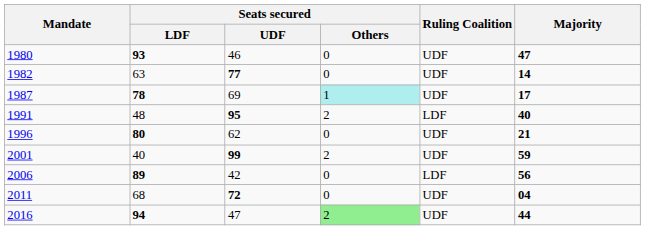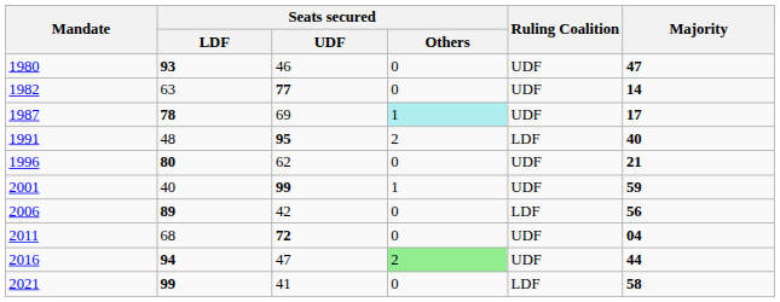2001 | Seats secured / Others: 2 -> 1
+ row: 2021 | 99 | 41 | 0 | LDF | 58
